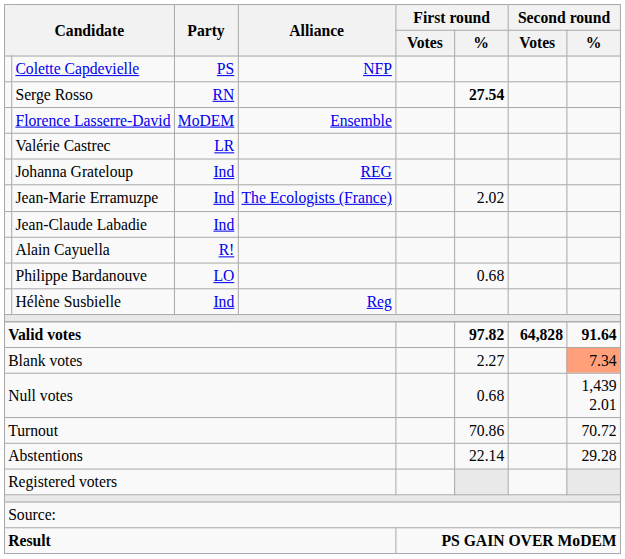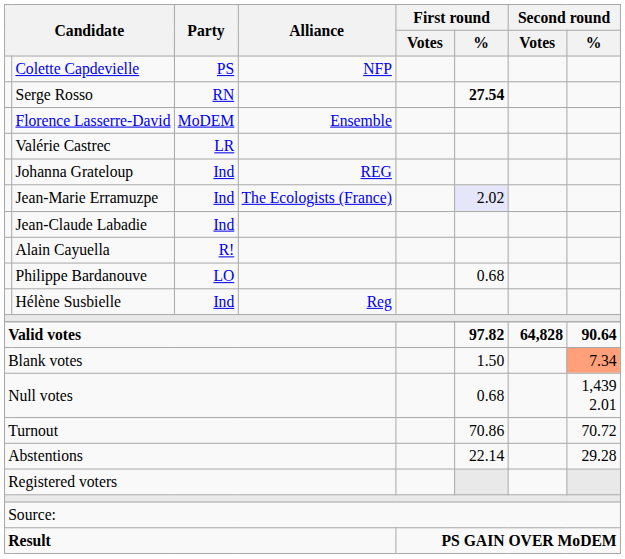Jean-Marie Erramuzpe | First round / %: no background -> lavender background
Valid votes | Second round / %: 91.64 -> 90.64
Blank votes | First round / %: 2.27 -> 1.50
